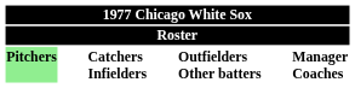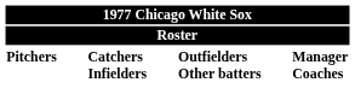Pitchers | column 1: lightgreen background -> no background
